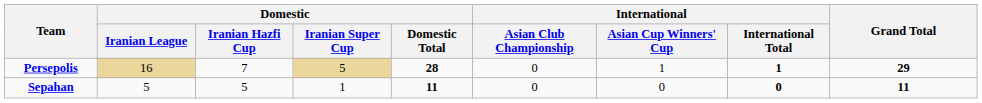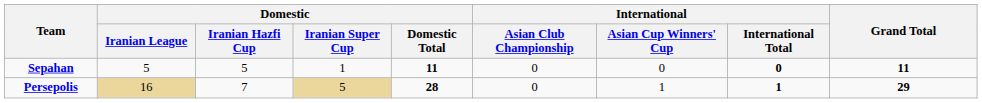rows swapped: Persepolis <-> Sepahan
